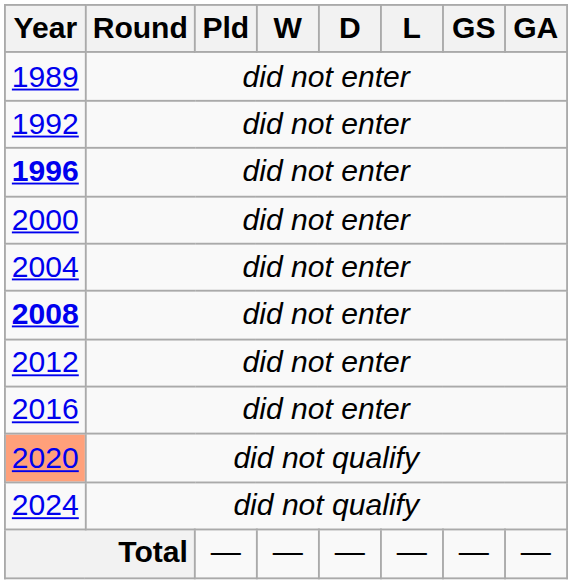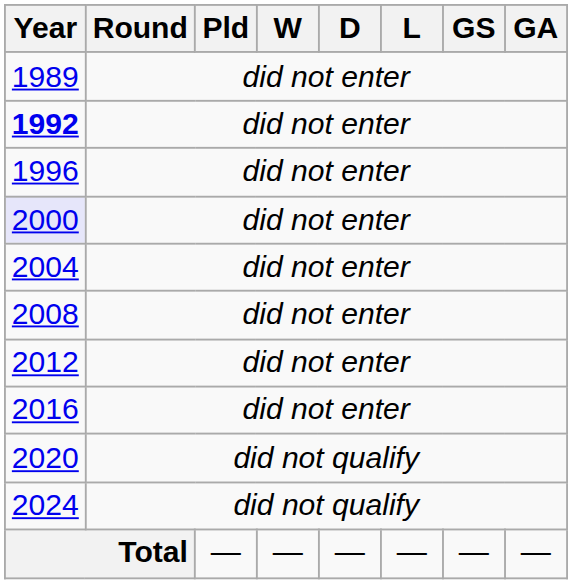1992 | Year: normal -> bold
1996 | Year: bold -> normal
2000 | Year: no background -> lavender background
2008 | Year: bold -> normal
2020 | Year: lightsalmon background -> no background
